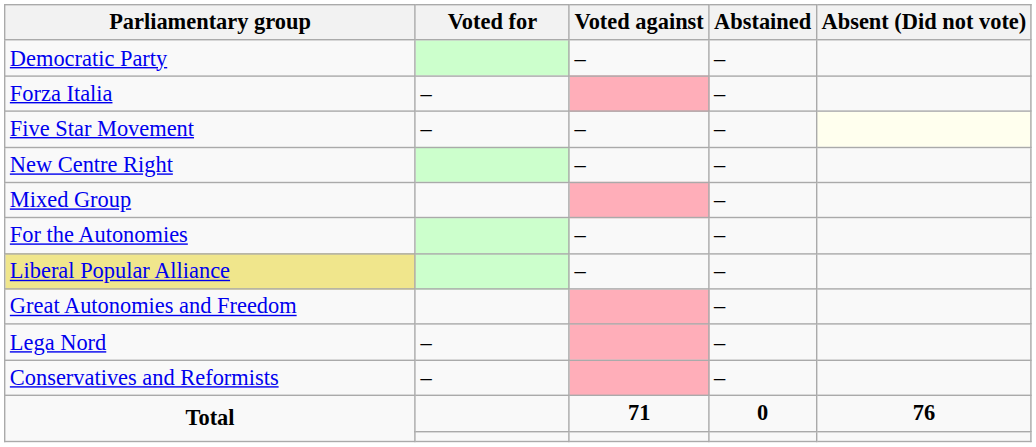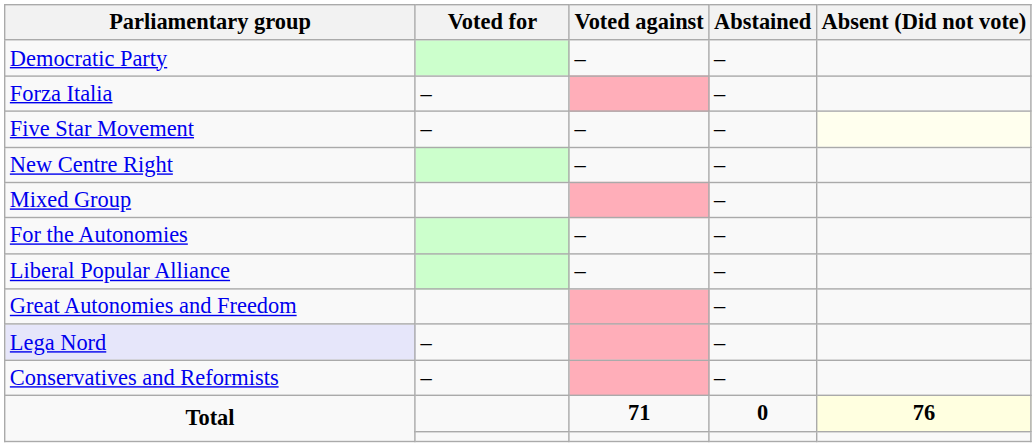Liberal Popular Alliance | Parliamentary group: khaki background -> no background
Lega Nord | Parliamentary group: no background -> lavender background
Total / 71 | Absent (Did not vote): no background -> lightyellow background
